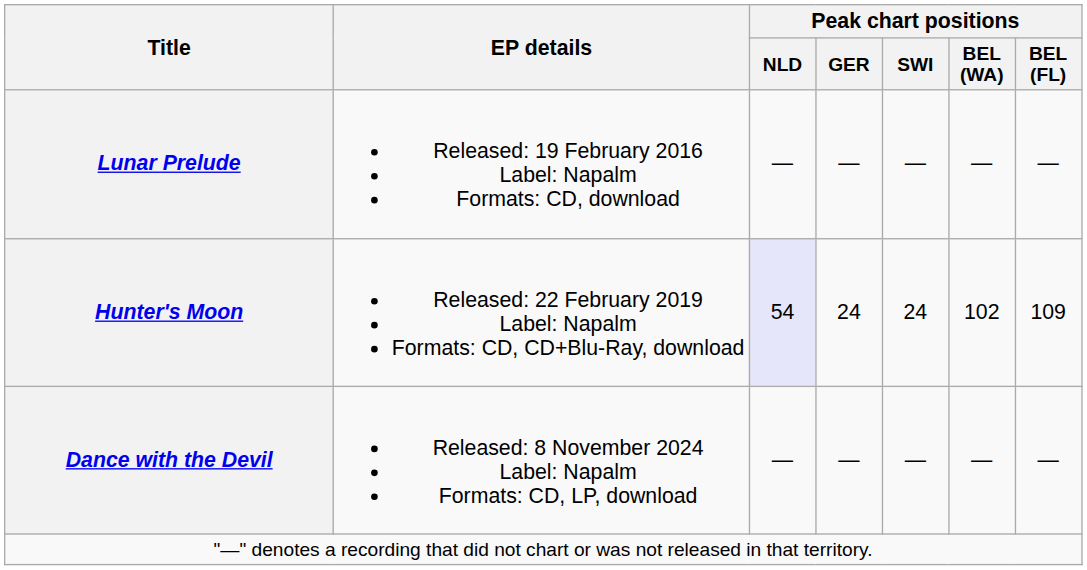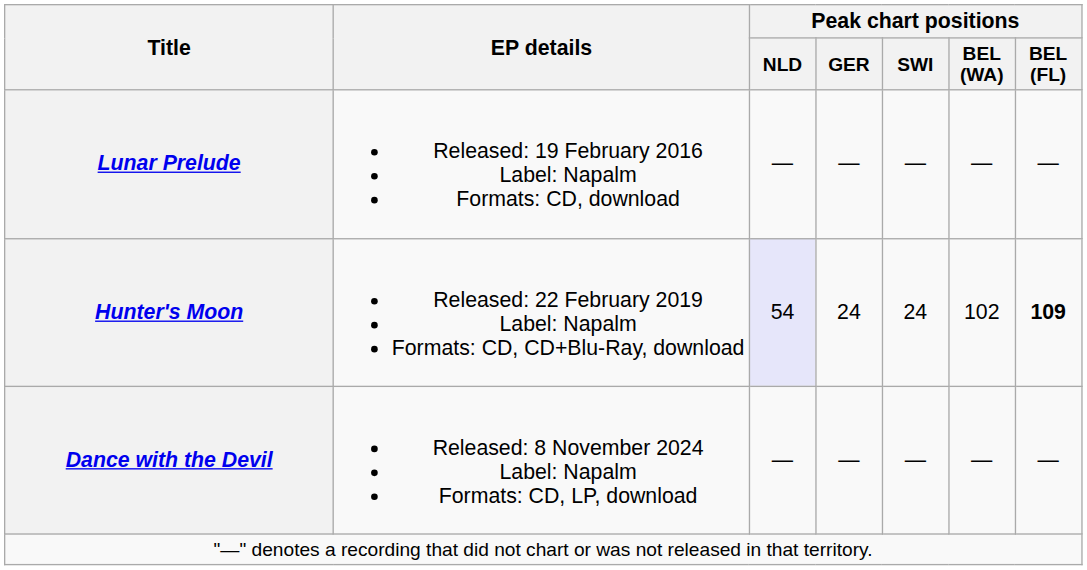Hunter's Moon | Peak chart positions / BEL (FL): normal -> bold
